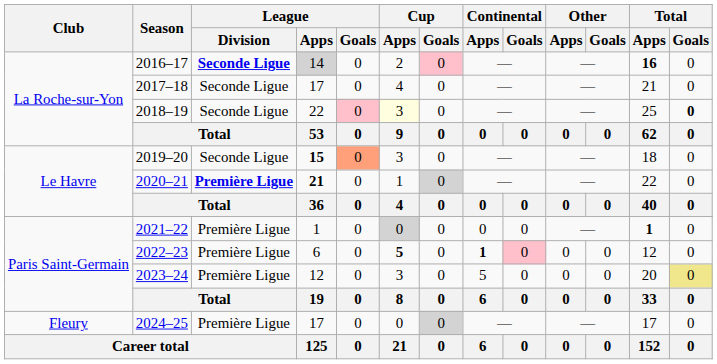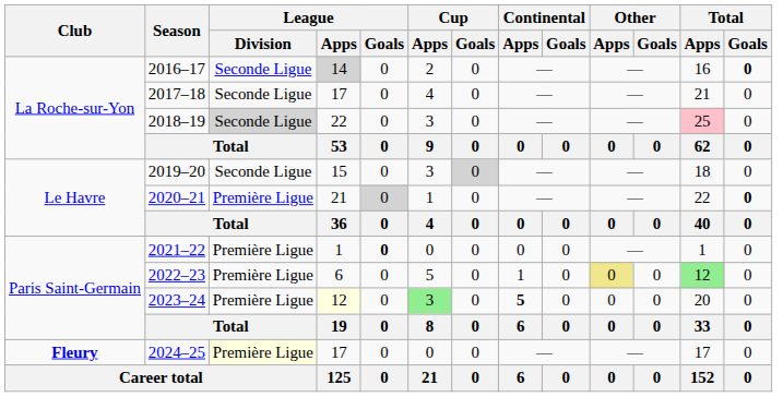2016–17 | League / Division: bold -> normal
2016–17 | Cup / Goals: pink background -> no background
2016–17 | Total / Apps: bold -> normal
2016–17 | Total / Goals: normal -> bold
2018–19 | League / Division: no background -> lightgrey background
2018–19 | League / Goals: pink background -> no background
2018–19 | Cup / Apps: lightyellow background -> no background
2018–19 | Total / Apps: no background -> pink background
2018–19 | Total / Goals: bold -> normal
2019–20 | League / Apps: bold -> normal
2019–20 | League / Goals: lightsalmon background -> no background
2019–20 | Cup / Goals: no background -> lightgrey background
2020–21 | League / Division: bold -> normal
2020–21 | League / Apps: bold -> normal
2020–21 | League / Goals: no background -> lightgrey background
2020–21 | Cup / Goals: lightgrey background -> no background
2020–21 | Total / Goals: normal -> bold
2021–22 | League / Goals: normal -> bold
2021–22 | Cup / Apps: lightgrey background -> no background
2021–22 | Total / Apps: bold -> normal
2022–23 | Cup / Apps: bold -> normal
2022–23 | Continental / Apps: bold -> normal
2022–23 | Continental / Goals: pink background -> no background
2022–23 | Other / Apps: no background -> khaki background
2022–23 | Total / Apps: no background -> lightgreen background
2023–24 | League / Apps: no background -> lightyellow background
2023–24 | Cup / Apps: no background -> lightgreen background
2023–24 | Continental / Apps: normal -> bold
2023–24 | Total / Goals: khaki background -> no background
2024–25 | Club: normal -> bold
2024–25 | League / Division: no background -> lightyellow background
2024–25 | Cup / Goals: lightgrey background -> no background
